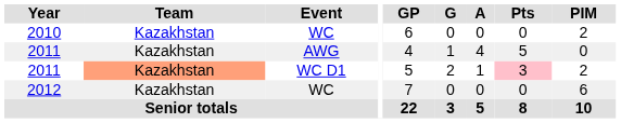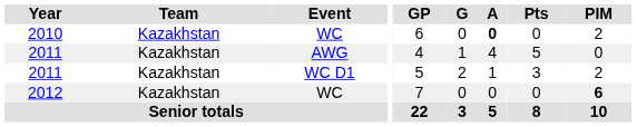2010 | A: normal -> bold
2011 / WC D1 | Team: lightsalmon background -> no background
2011 / WC D1 | Pts: pink background -> no background
2012 | PIM: normal -> bold
